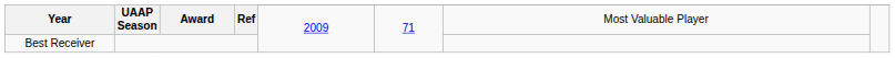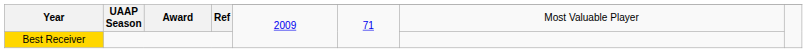Best Receiver | Year: no background -> gold background
